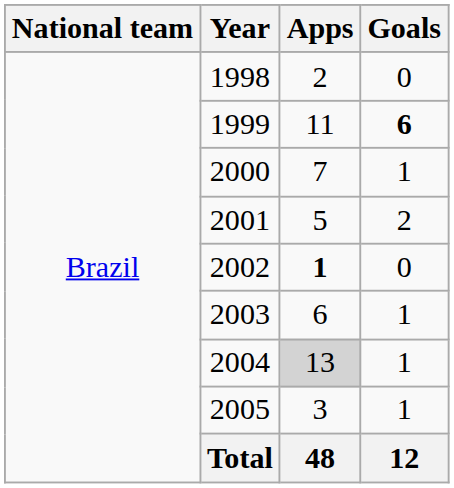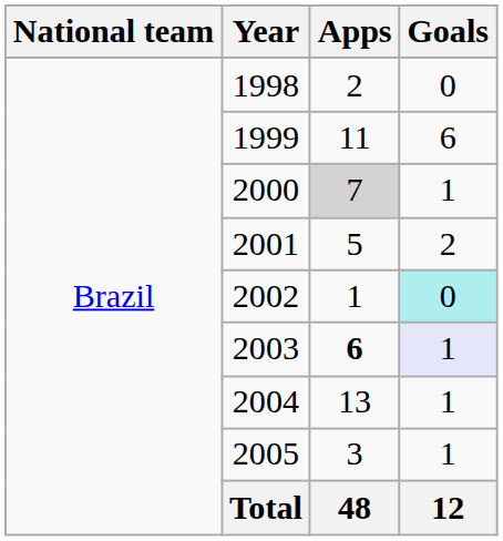1999 | Goals: bold -> normal
2000 | Apps: no background -> lightgrey background
2002 | Apps: bold -> normal
2002 | Goals: no background -> paleturquoise background
2003 | Apps: normal -> bold
2003 | Goals: no background -> lavender background
2004 | Apps: lightgrey background -> no background
